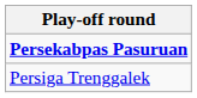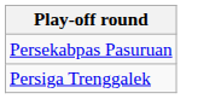row 2 | column 1: bold -> normal
